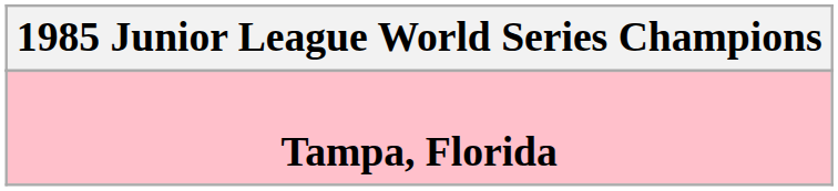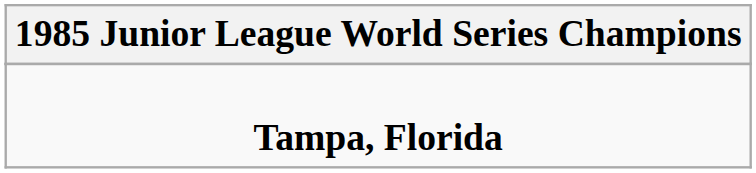row 2 | column 1: pink background -> no background
